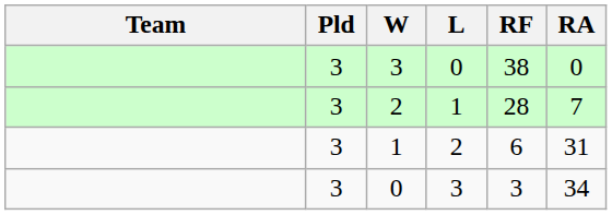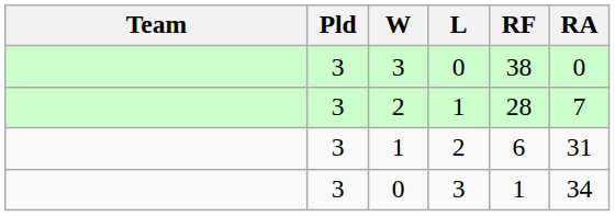row 5 | RF: 3 -> 1
